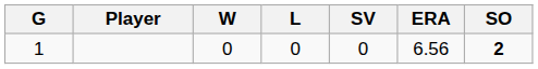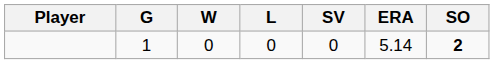columns swapped: Player <-> G
row 2 | ERA: 6.56 -> 5.14
